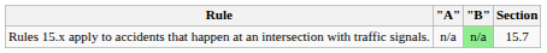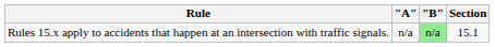row 2 | Section: 15.7 -> 15.1
